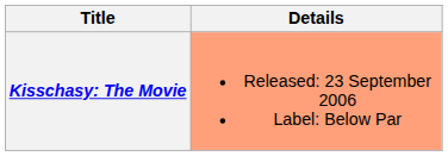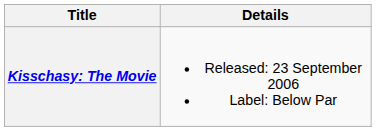Kisschasy: The Movie | Details: lightsalmon background -> no background
